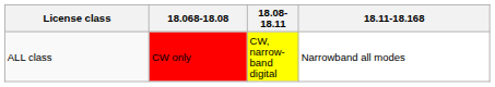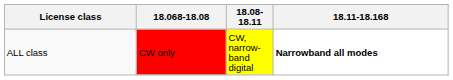row 2 | 18.11-18.168: normal -> bold
